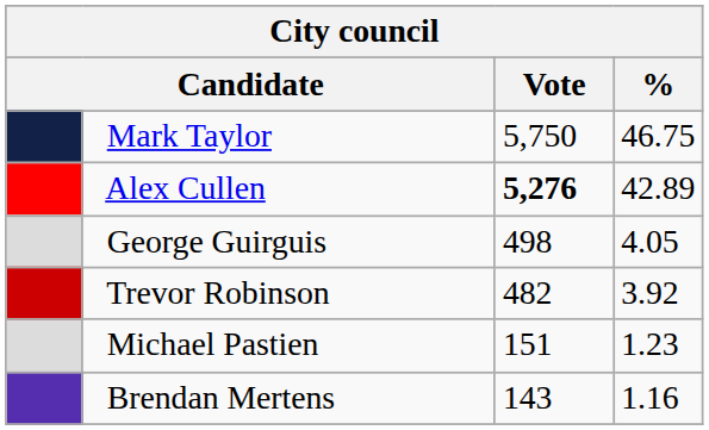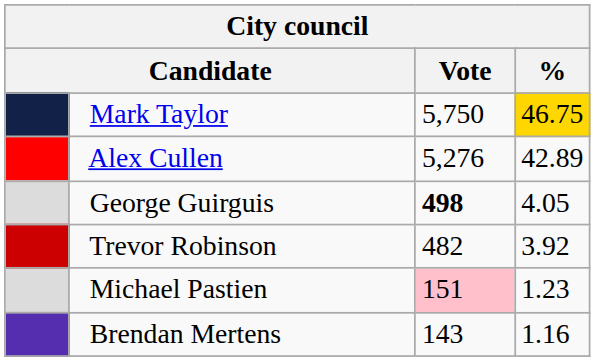Mark Taylor | %: no background -> gold background
Alex Cullen | Vote: bold -> normal
George Guirguis | Vote: normal -> bold
Michael Pastien | Vote: no background -> pink background
